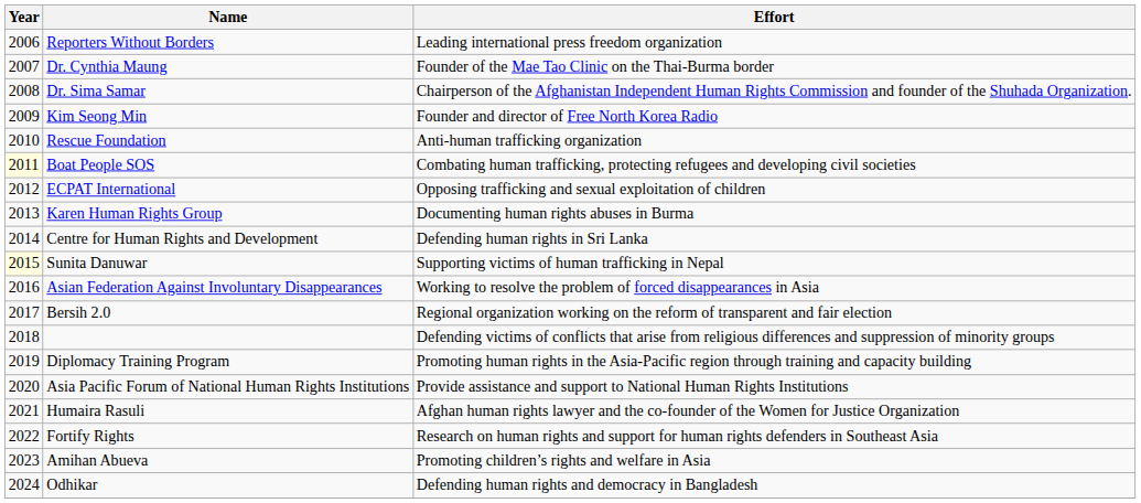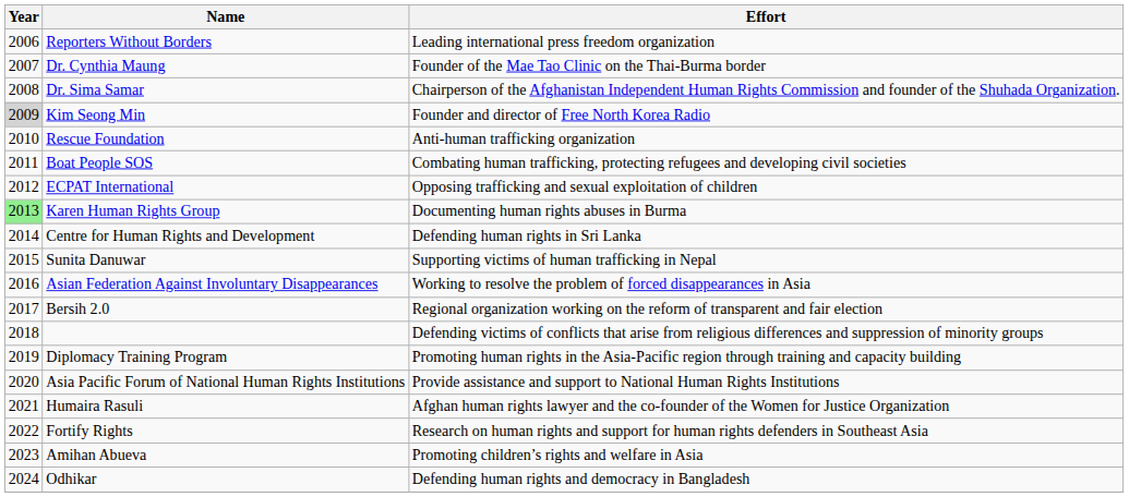Kim Seong Min | Year: no background -> lightgrey background
Boat People SOS | Year: lightyellow background -> no background
Karen Human Rights Group | Year: no background -> lightgreen background
Sunita Danuwar | Year: lightyellow background -> no background
